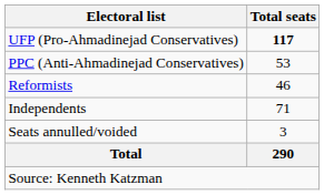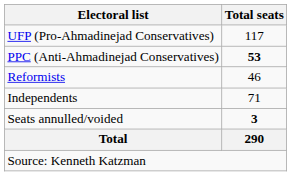UFP (Pro-Ahmadinejad Conservatives) | Total seats: bold -> normal
PPC (Anti-Ahmadinejad Conservatives) | Total seats: normal -> bold
Seats annulled/voided | Total seats: normal -> bold
